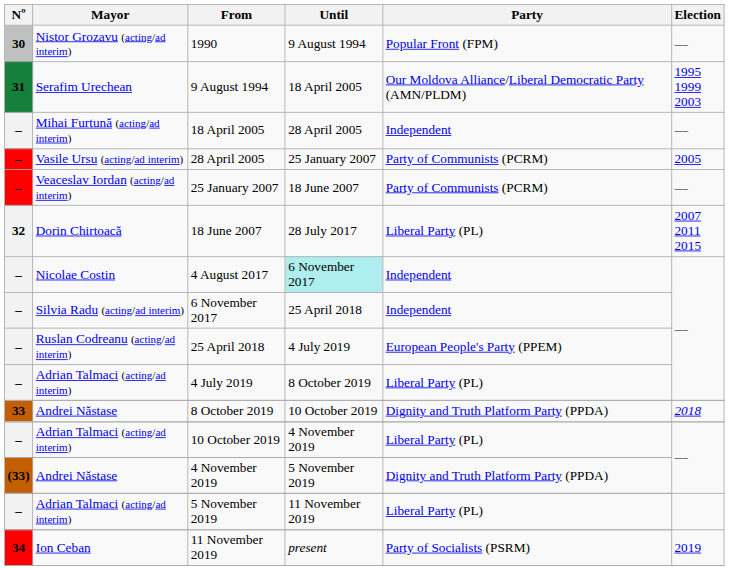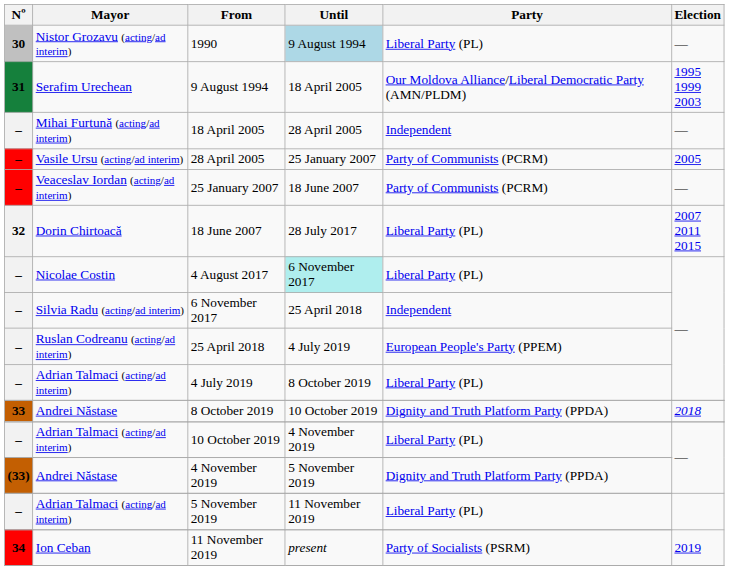1990 | Until: no background -> lightblue background
1990 | Party: Popular Front (FPM) -> Liberal Party (PL)
4 August 2017 | Party: Independent -> Liberal Party (PL)
